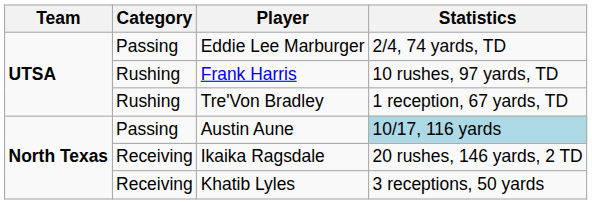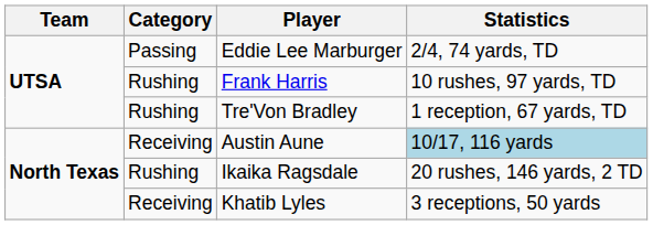Austin Aune | Category: Passing -> Receiving
Ikaika Ragsdale | Category: Receiving -> Rushing
